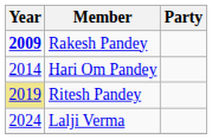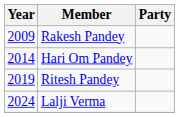Rakesh Pandey | Year: bold -> normal
Ritesh Pandey | Year: khaki background -> no background
